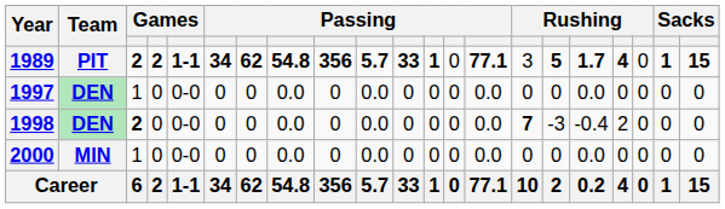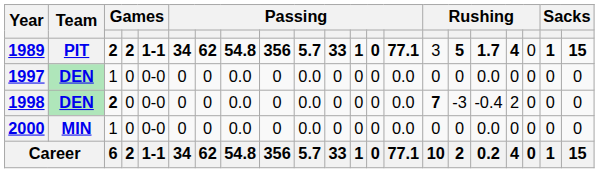1989 | column 13: normal -> bold
